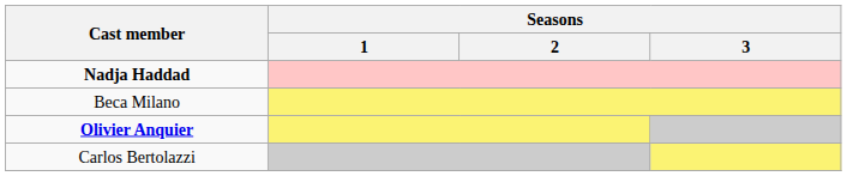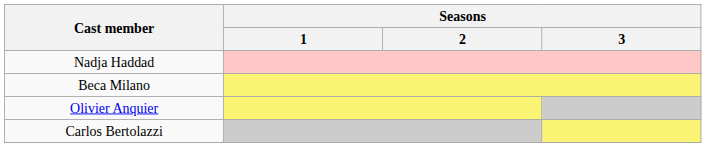Nadja Haddad | Cast member: bold -> normal
Olivier Anquier | Cast member: bold -> normal
